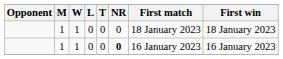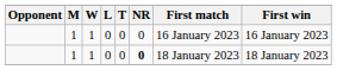row 2 | First match: 18 January 2023 -> 16 January 2023
row 2 | First win: 18 January 2023 -> 16 January 2023
row 3 | First match: 16 January 2023 -> 18 January 2023
row 3 | First win: 16 January 2023 -> 18 January 2023
